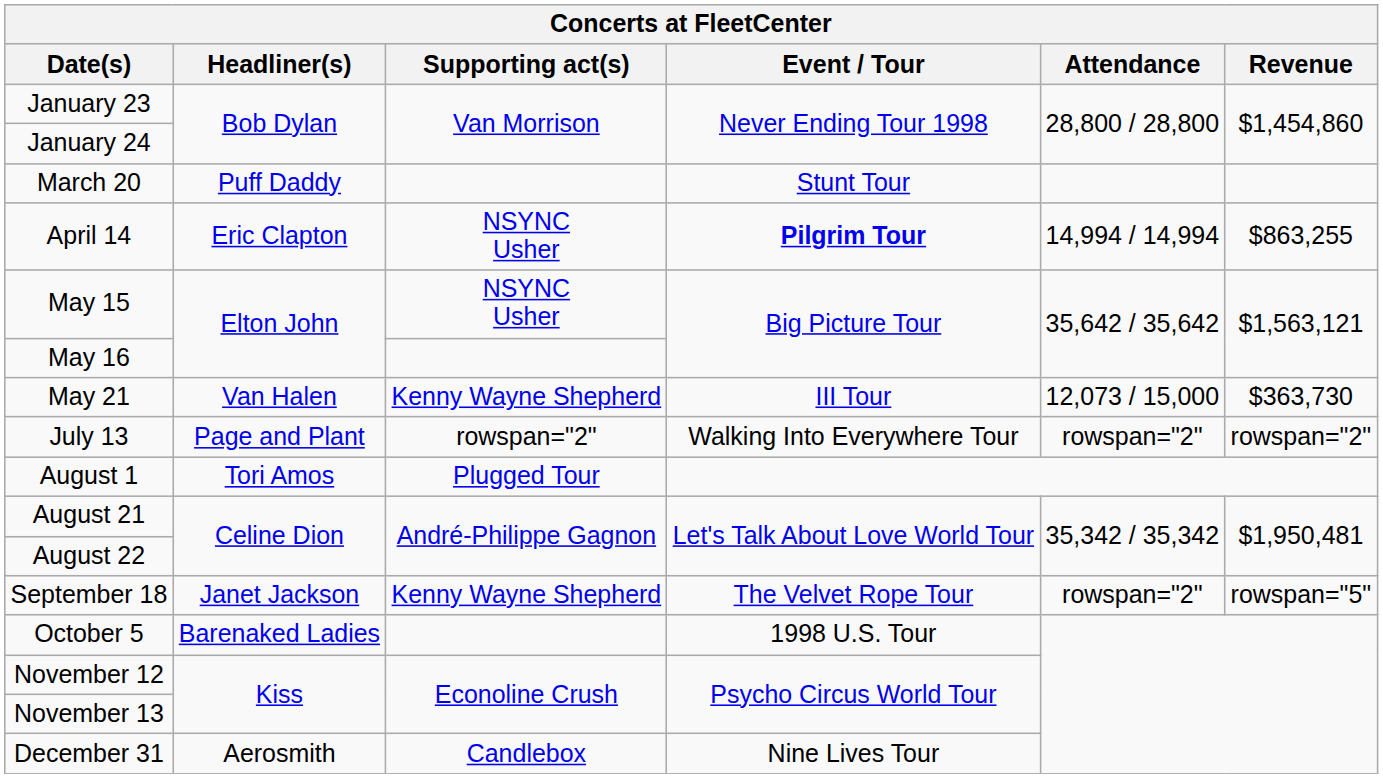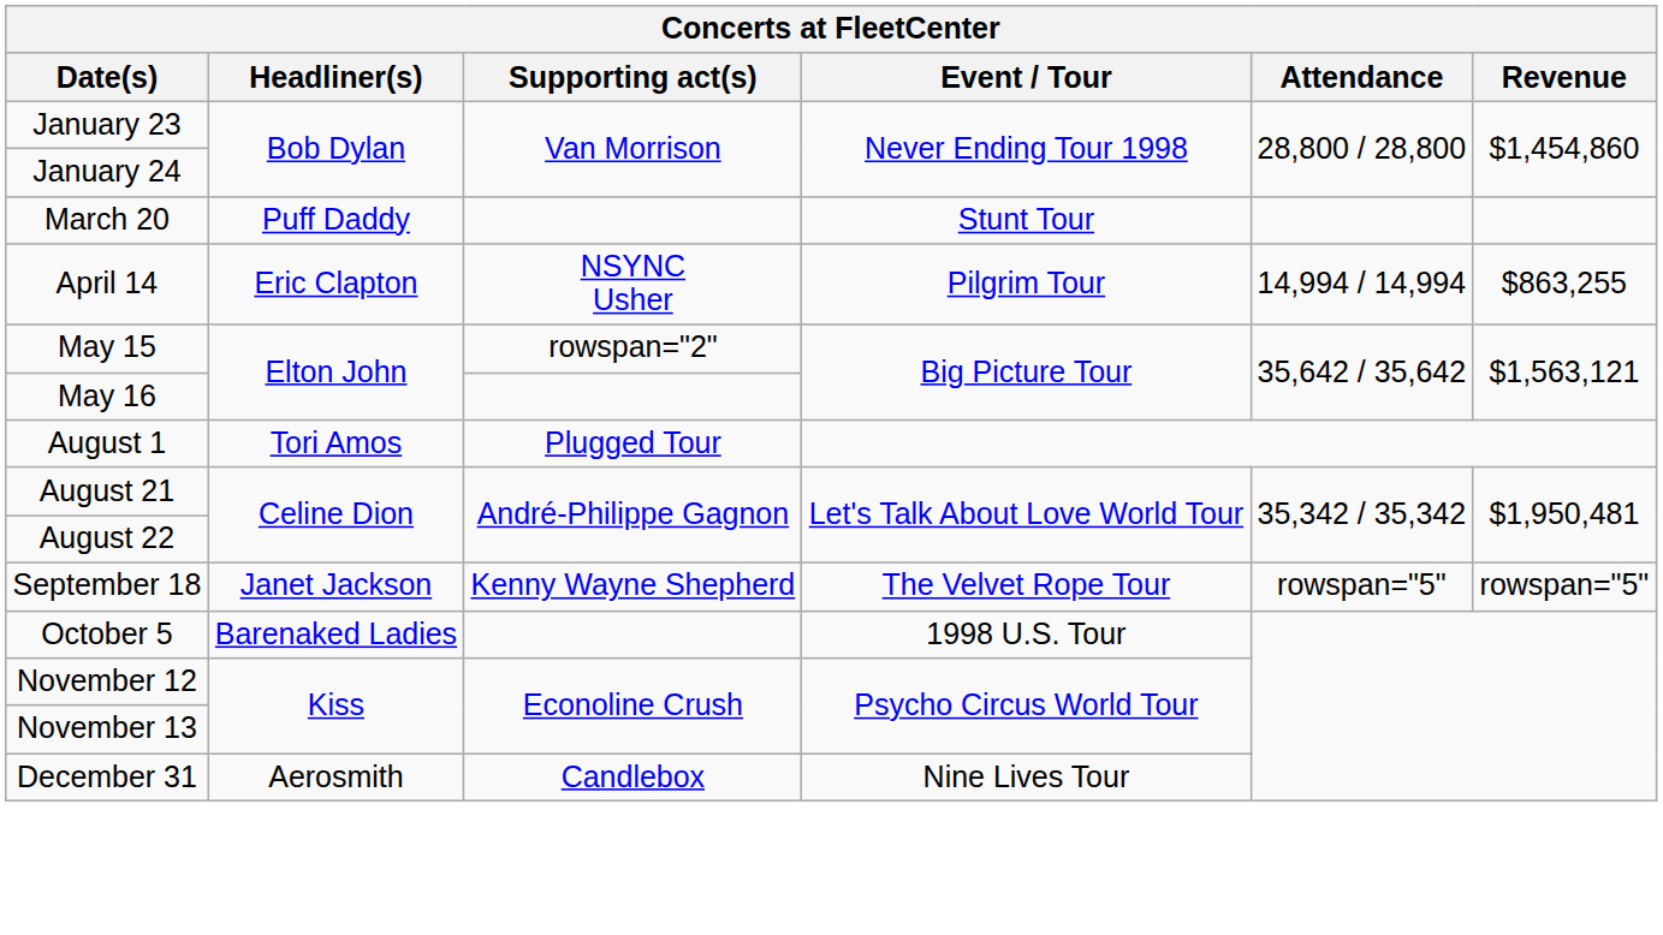April 14 | Event / Tour: bold -> normal
May 15 | Supporting act(s): NSYNC Usher -> rowspan="2"
- row: May 21 | Van Halen | Kenny Wayne Shepherd | III Tour | 12,073 / 15,000 | $363,730
- row: July 13 | Page and Plant | rowspan="2" | Walking Into Everywhere Tour | rowspan="2" | rowspan="2"
September 18 | Attendance: rowspan="2" -> rowspan="5"
